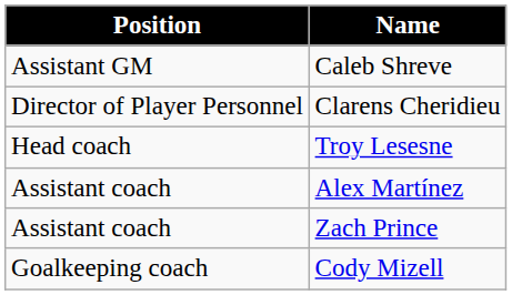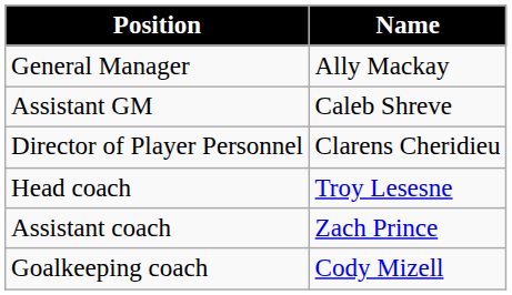+ row: General Manager | Ally Mackay
- row: Assistant coach | Alex Martínez
